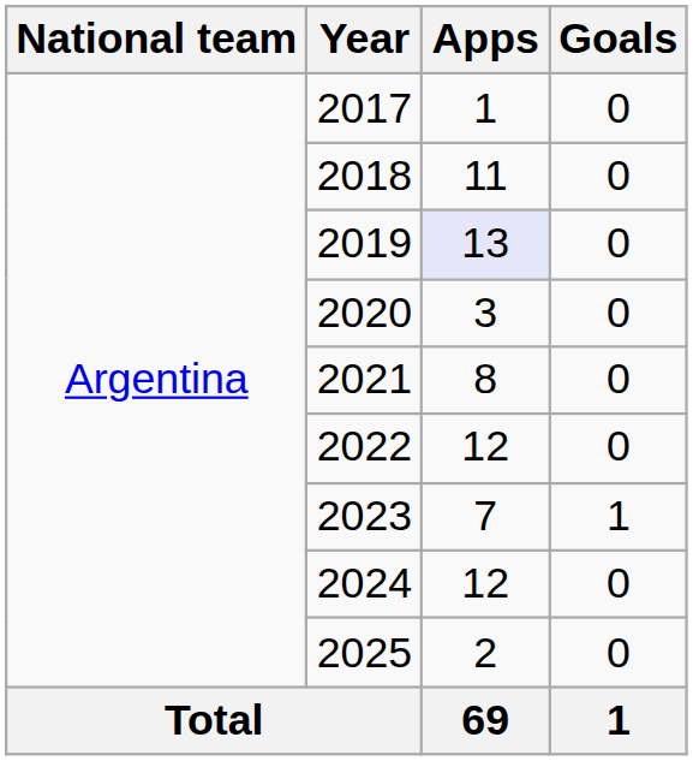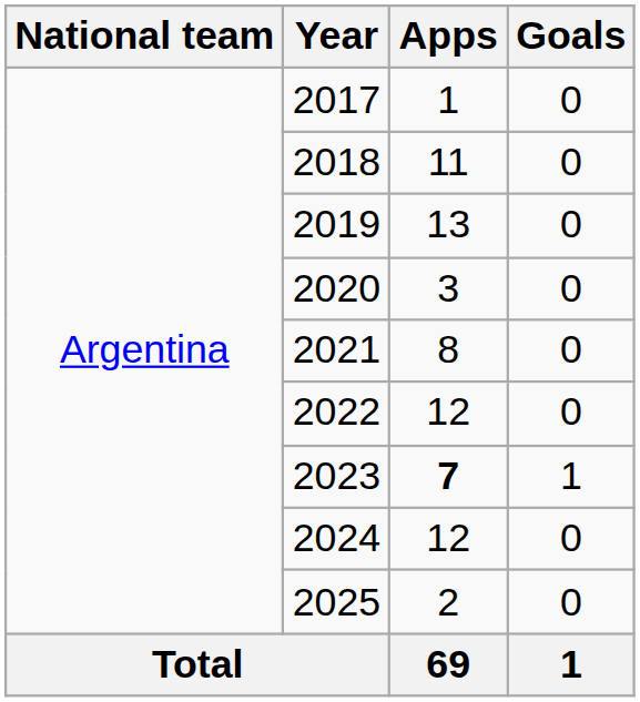2019 | Apps: lavender background -> no background
2023 | Apps: normal -> bold
